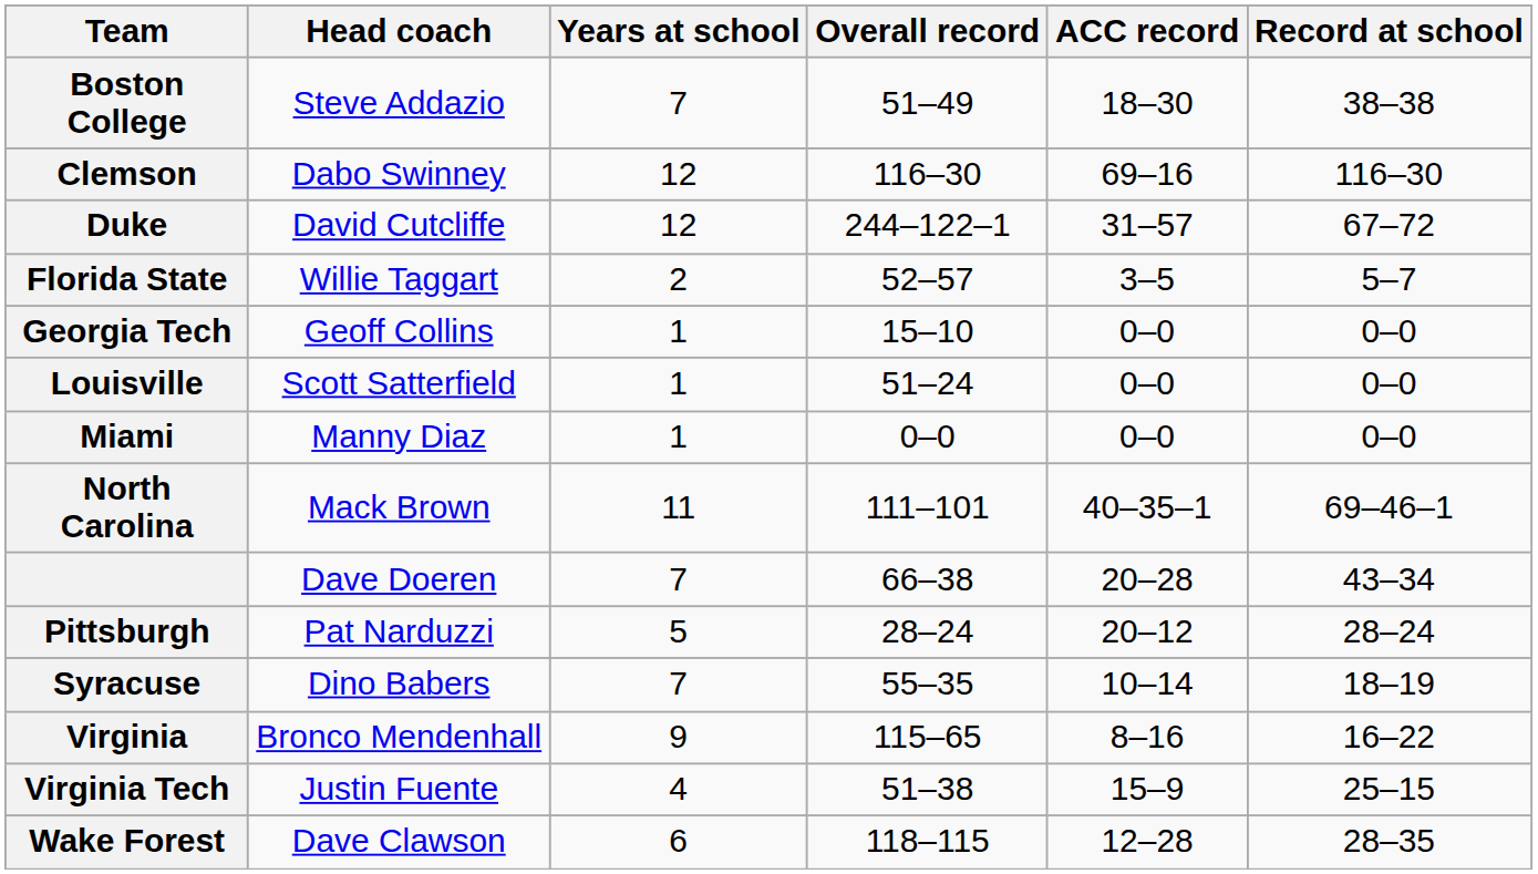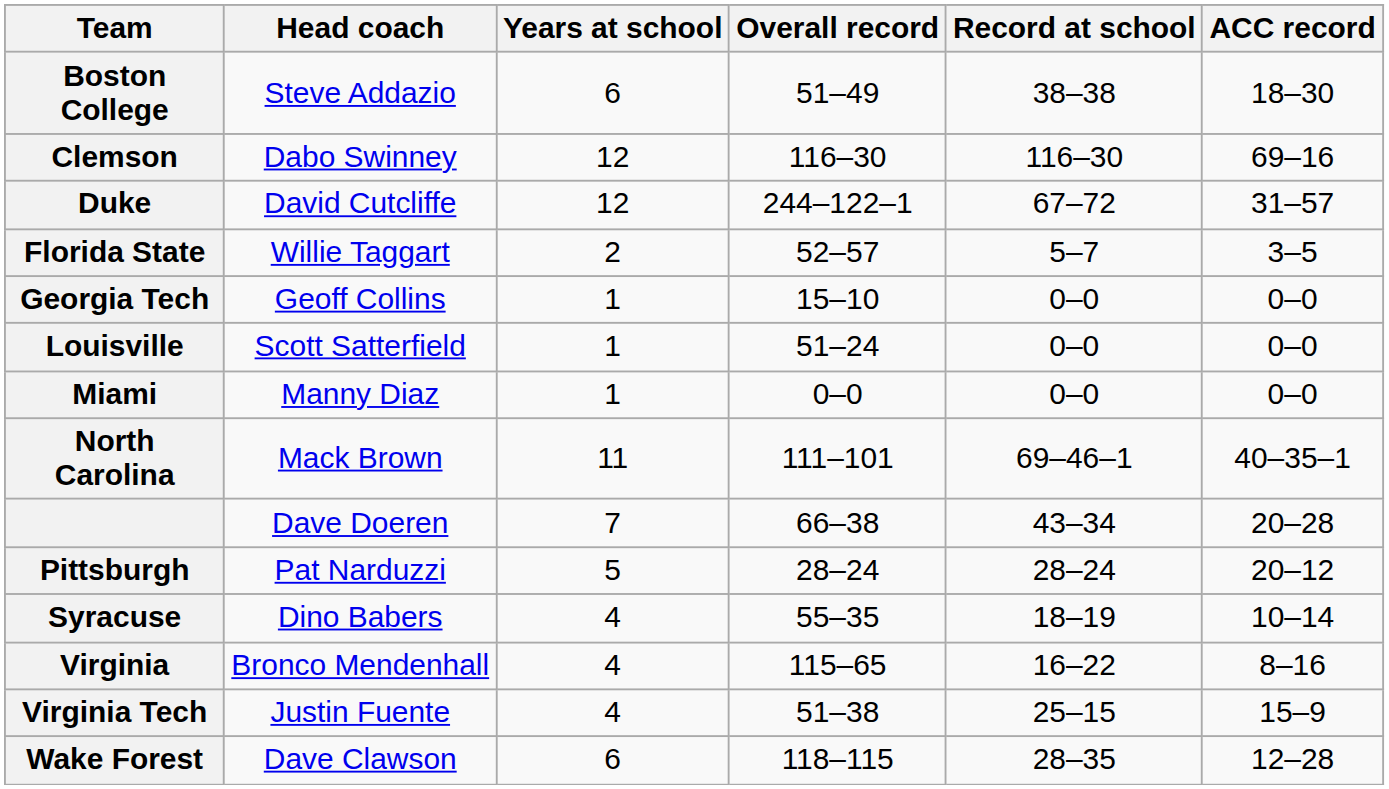columns swapped: Record at school <-> ACC record
Boston College | Years at school: 7 -> 6
Syracuse | Years at school: 7 -> 4
Virginia | Years at school: 9 -> 4
